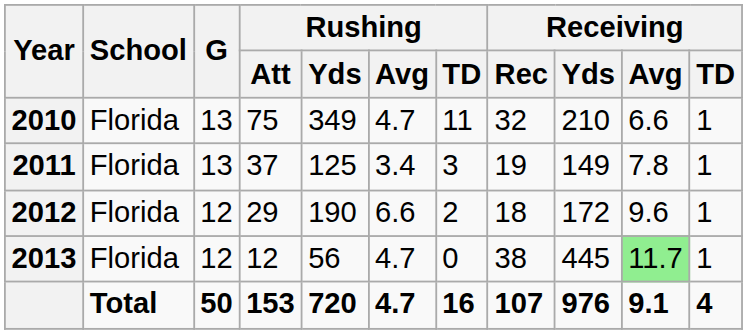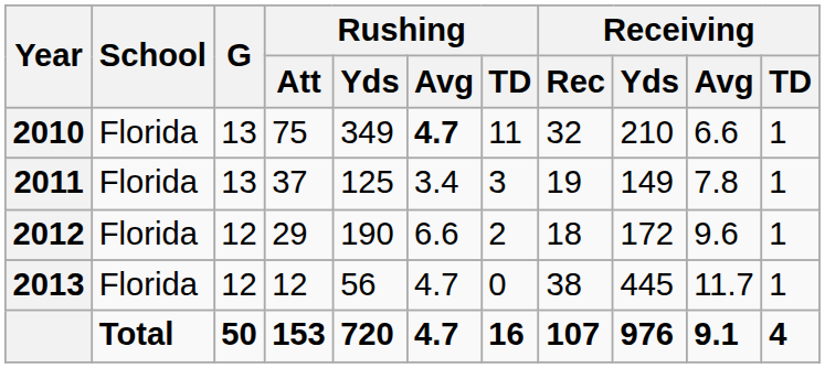2010 | Rushing / Avg: normal -> bold
2013 | Receiving / Avg: lightgreen background -> no background
